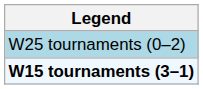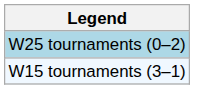row 3 | column 1: bold -> normal
